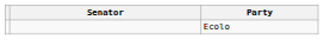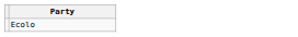- column: Senator
